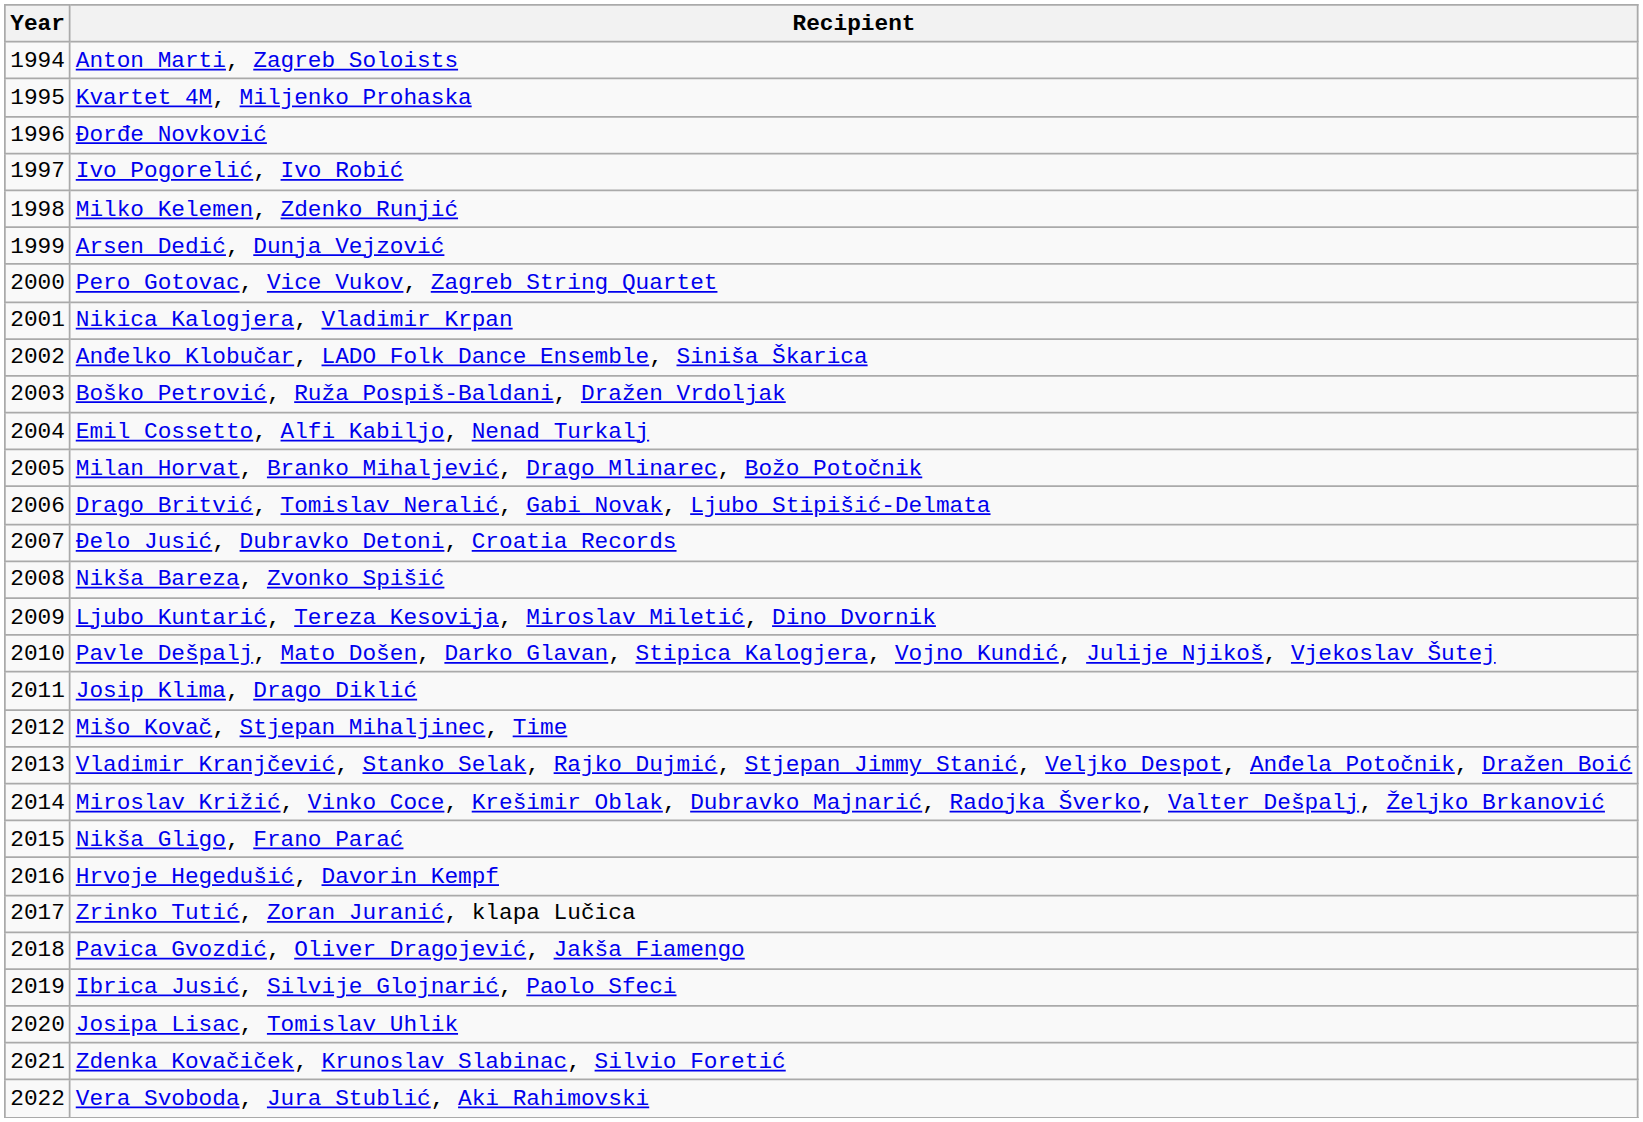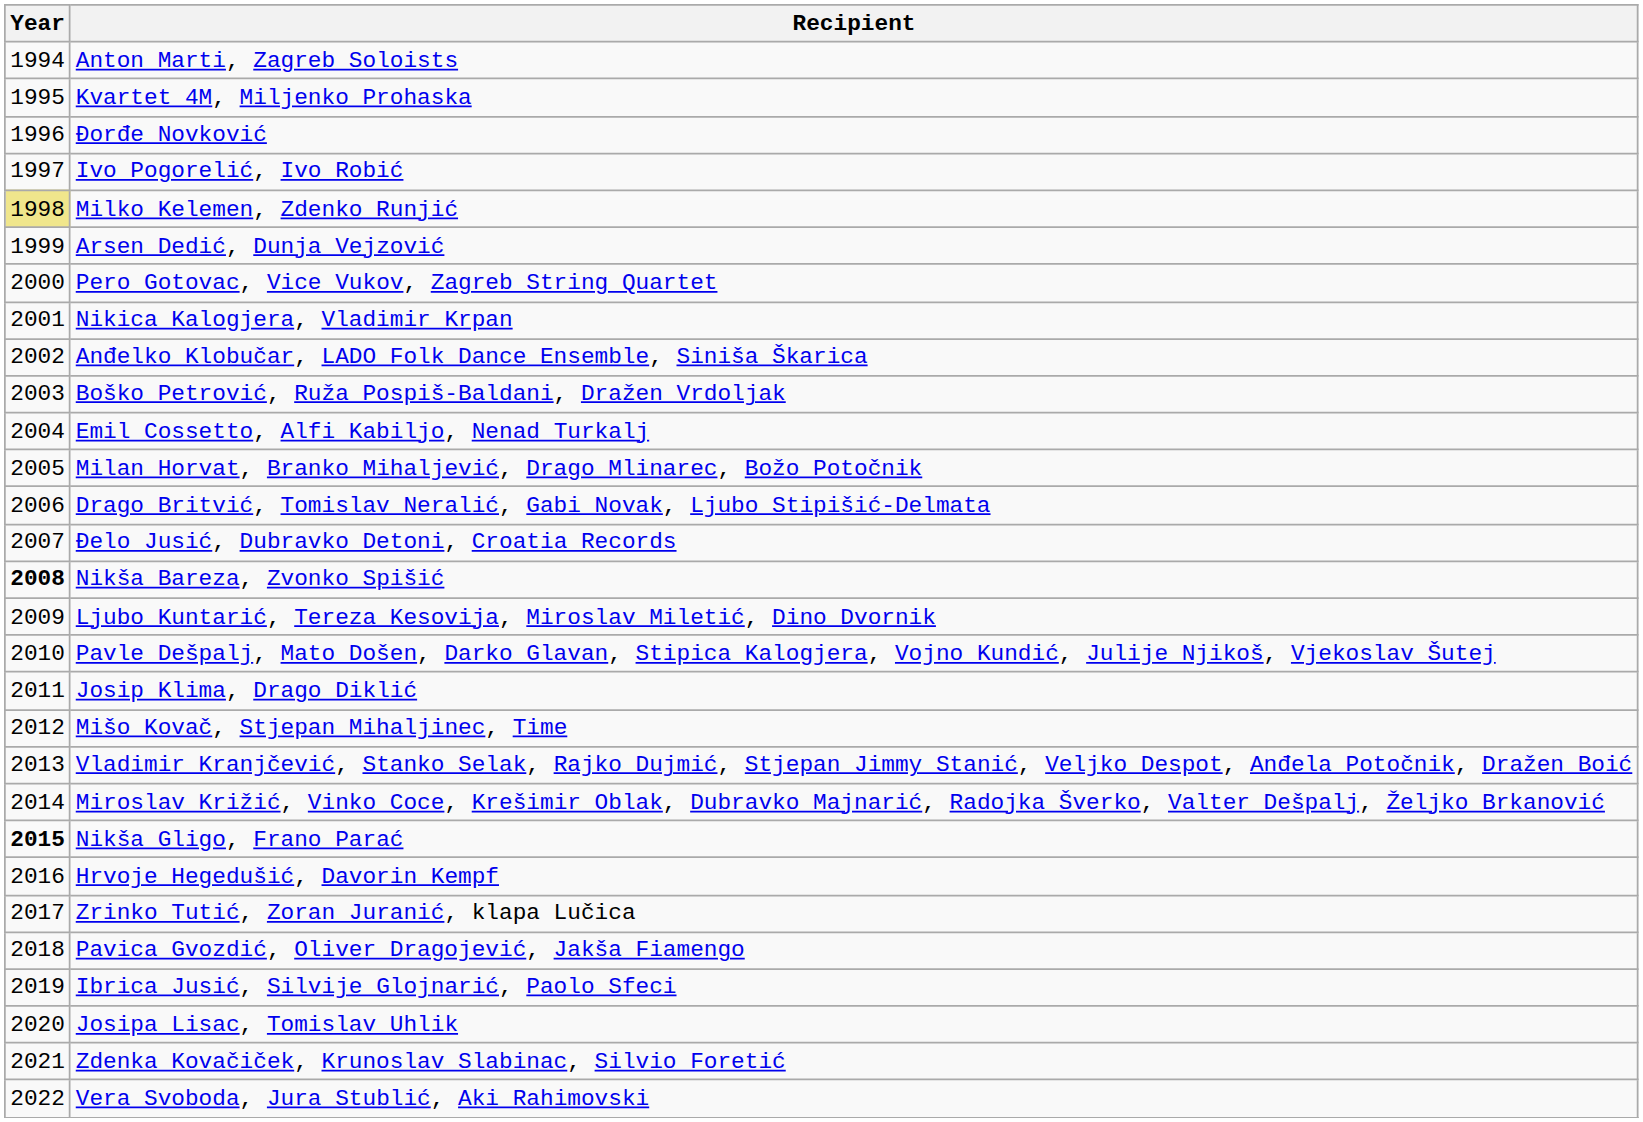Milko Kelemen, Zdenko Runjić | Year: no background -> khaki background
Nikša Bareza, Zvonko Spišić | Year: normal -> bold
Nikša Gligo, Frano Parać | Year: normal -> bold
